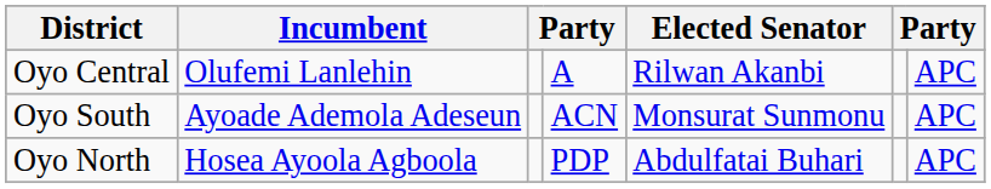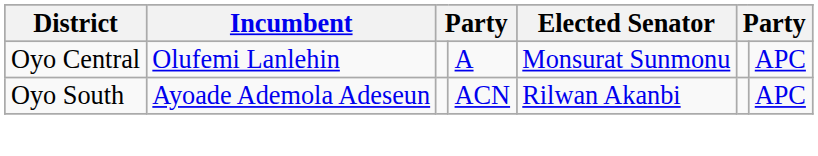Oyo Central | Elected Senator: Rilwan Akanbi -> Monsurat Sunmonu
Oyo South | Elected Senator: Monsurat Sunmonu -> Rilwan Akanbi
- row: Oyo North | Hosea Ayoola Agboola | PDP | Abdulfatai Buhari | APC
